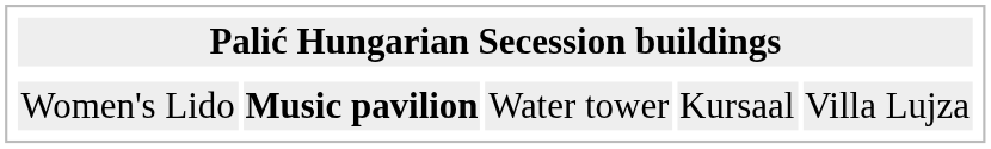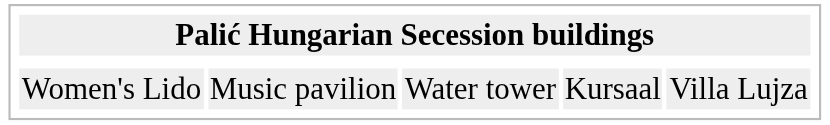Women's Lido | column 2: bold -> normal
